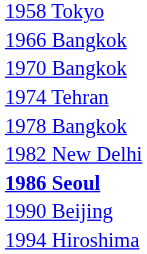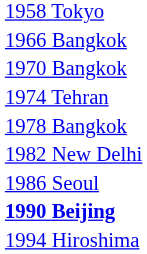1986 Seoul | column 1: bold -> normal
1990 Beijing | column 1: normal -> bold
